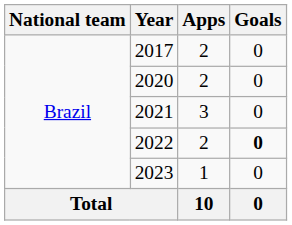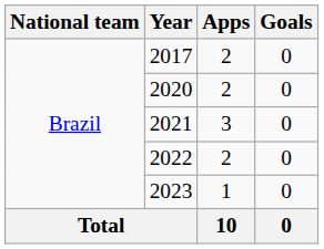2022 | Goals: bold -> normal
